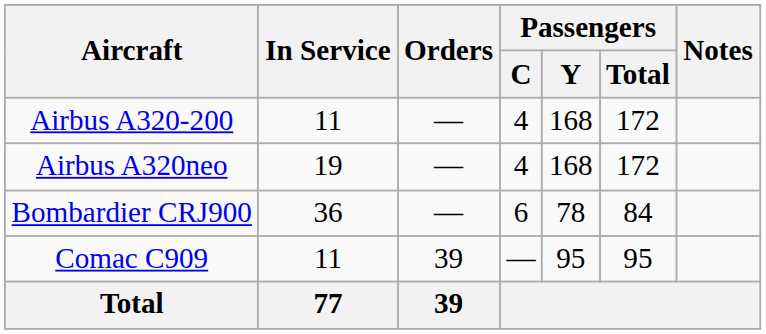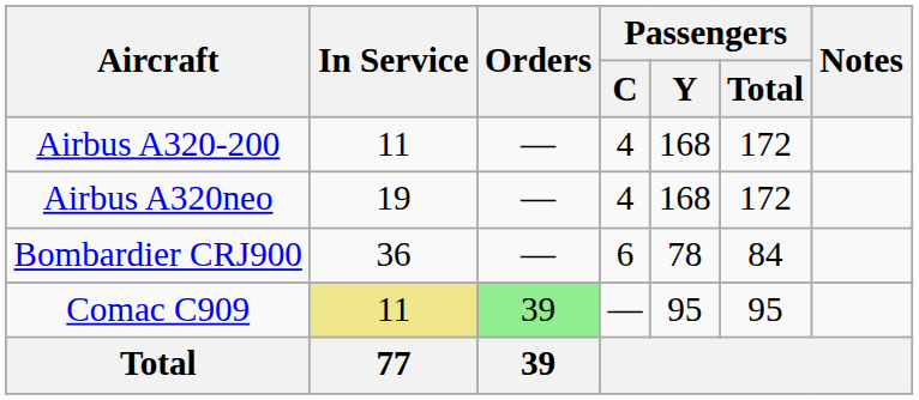Comac C909 | In Service: no background -> khaki background
Comac C909 | Orders: no background -> lightgreen background
